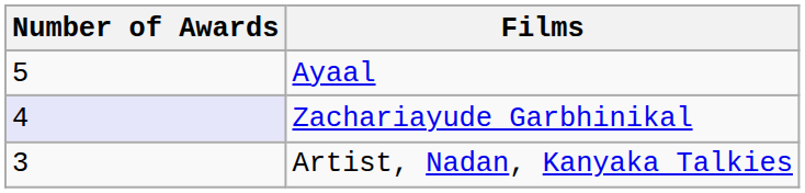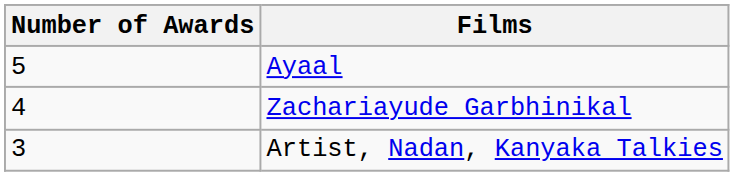Zachariayude Garbhinikal | Number of Awards: lavender background -> no background
